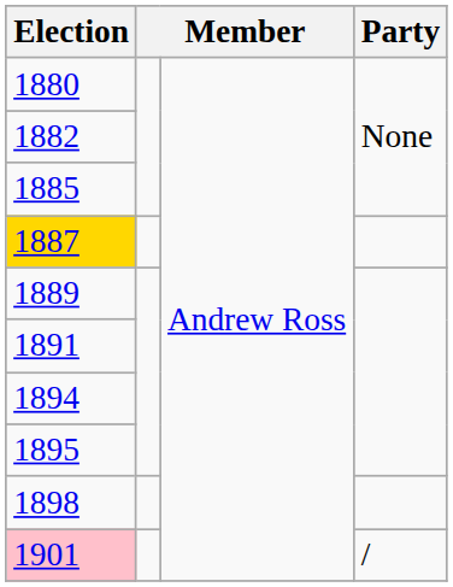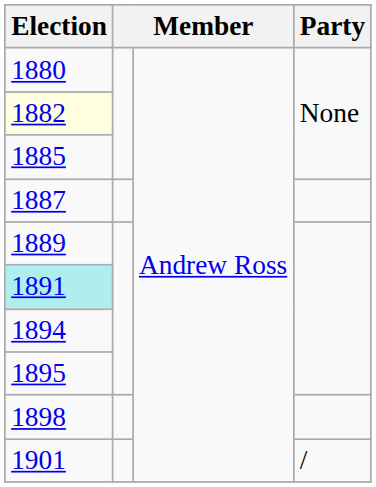1882 | Election: no background -> lightyellow background
1887 | Election: gold background -> no background
1891 | Election: no background -> paleturquoise background
1901 | Election: pink background -> no background
